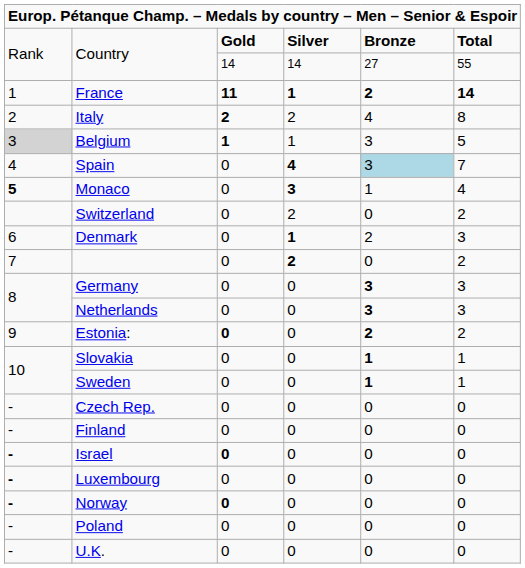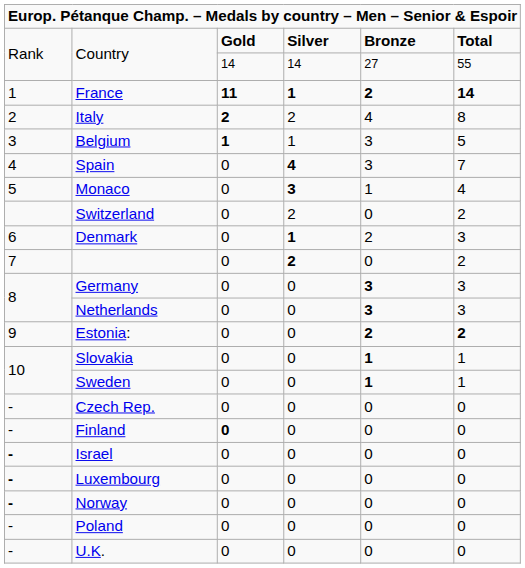Belgium | column 1: lightgrey background -> no background
Spain | column 5: lightblue background -> no background
Monaco | column 1: bold -> normal
Estonia: | column 3: bold -> normal
Estonia: | column 6: normal -> bold
Finland | column 3: normal -> bold
Israel | column 3: bold -> normal
Norway | column 3: bold -> normal
